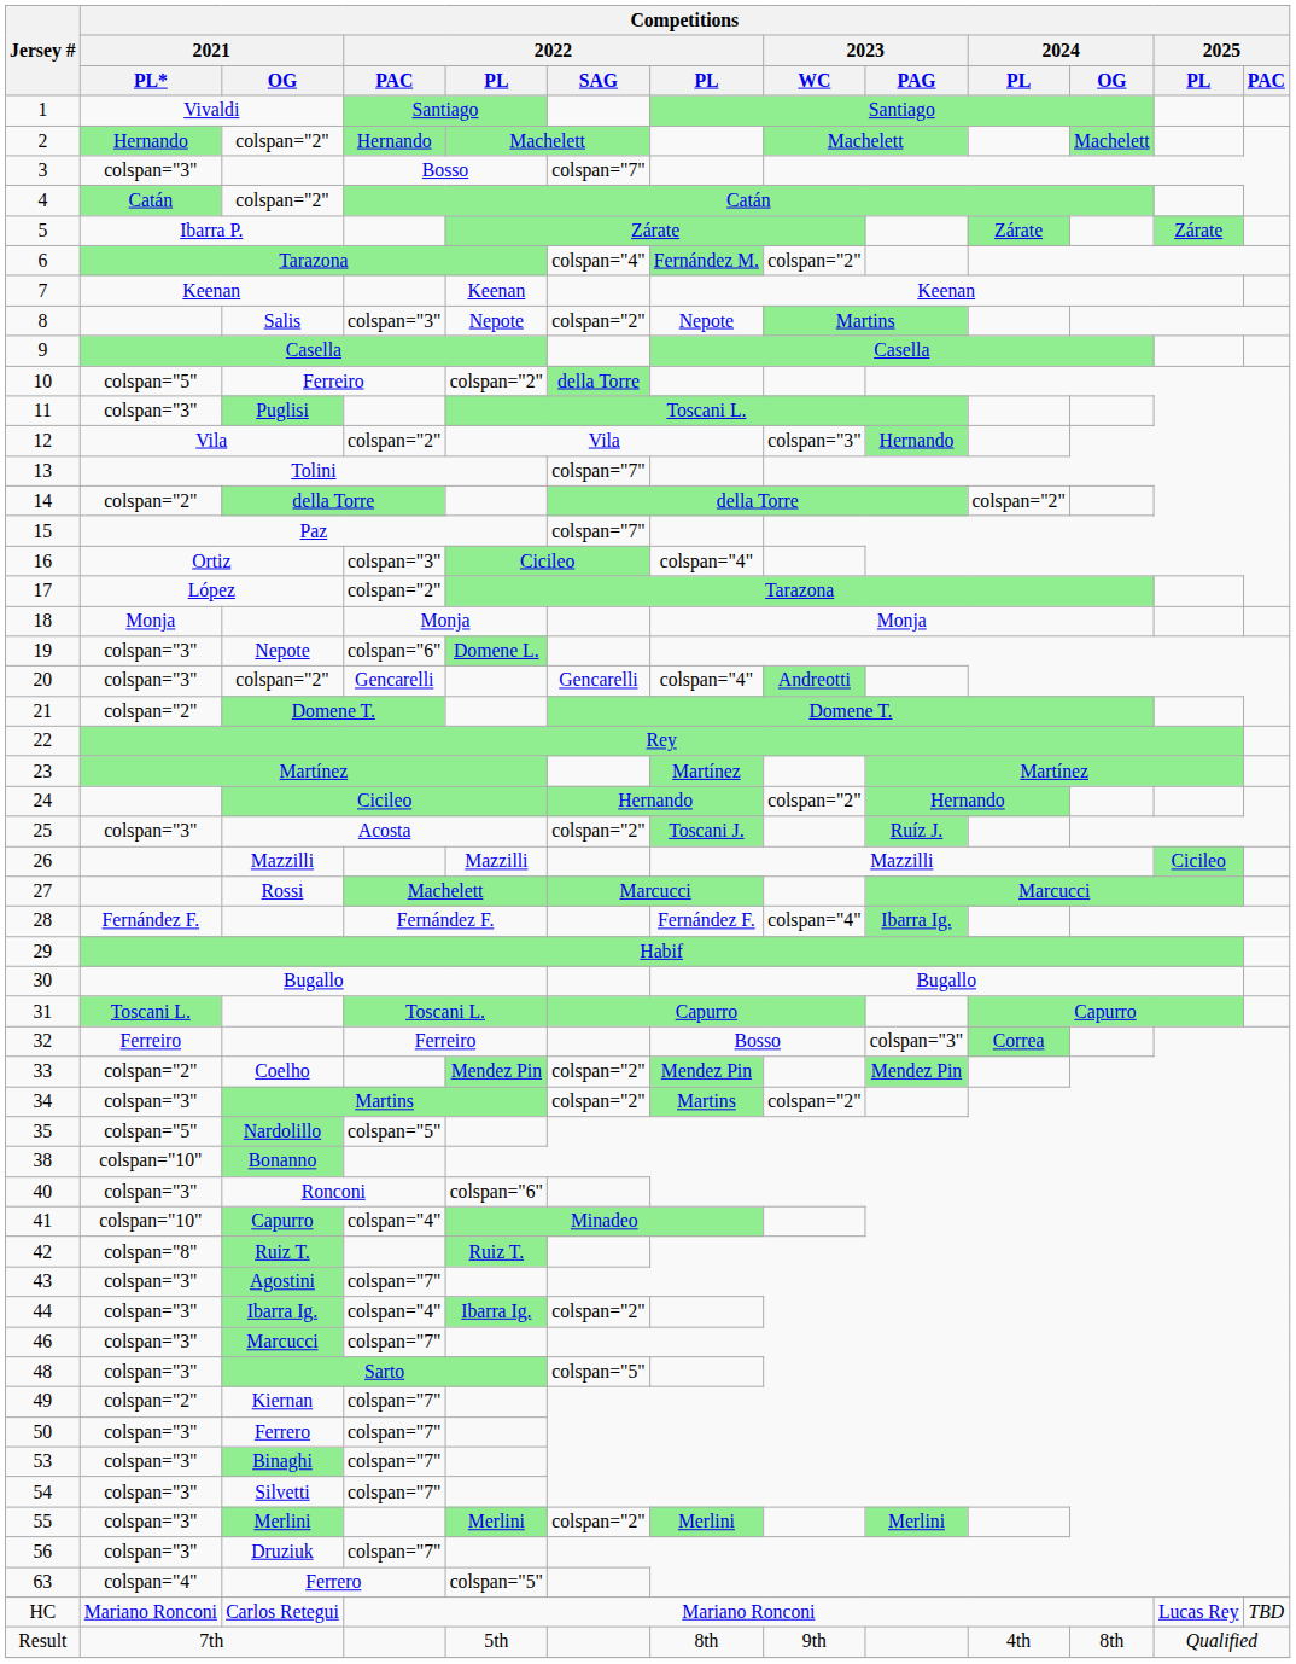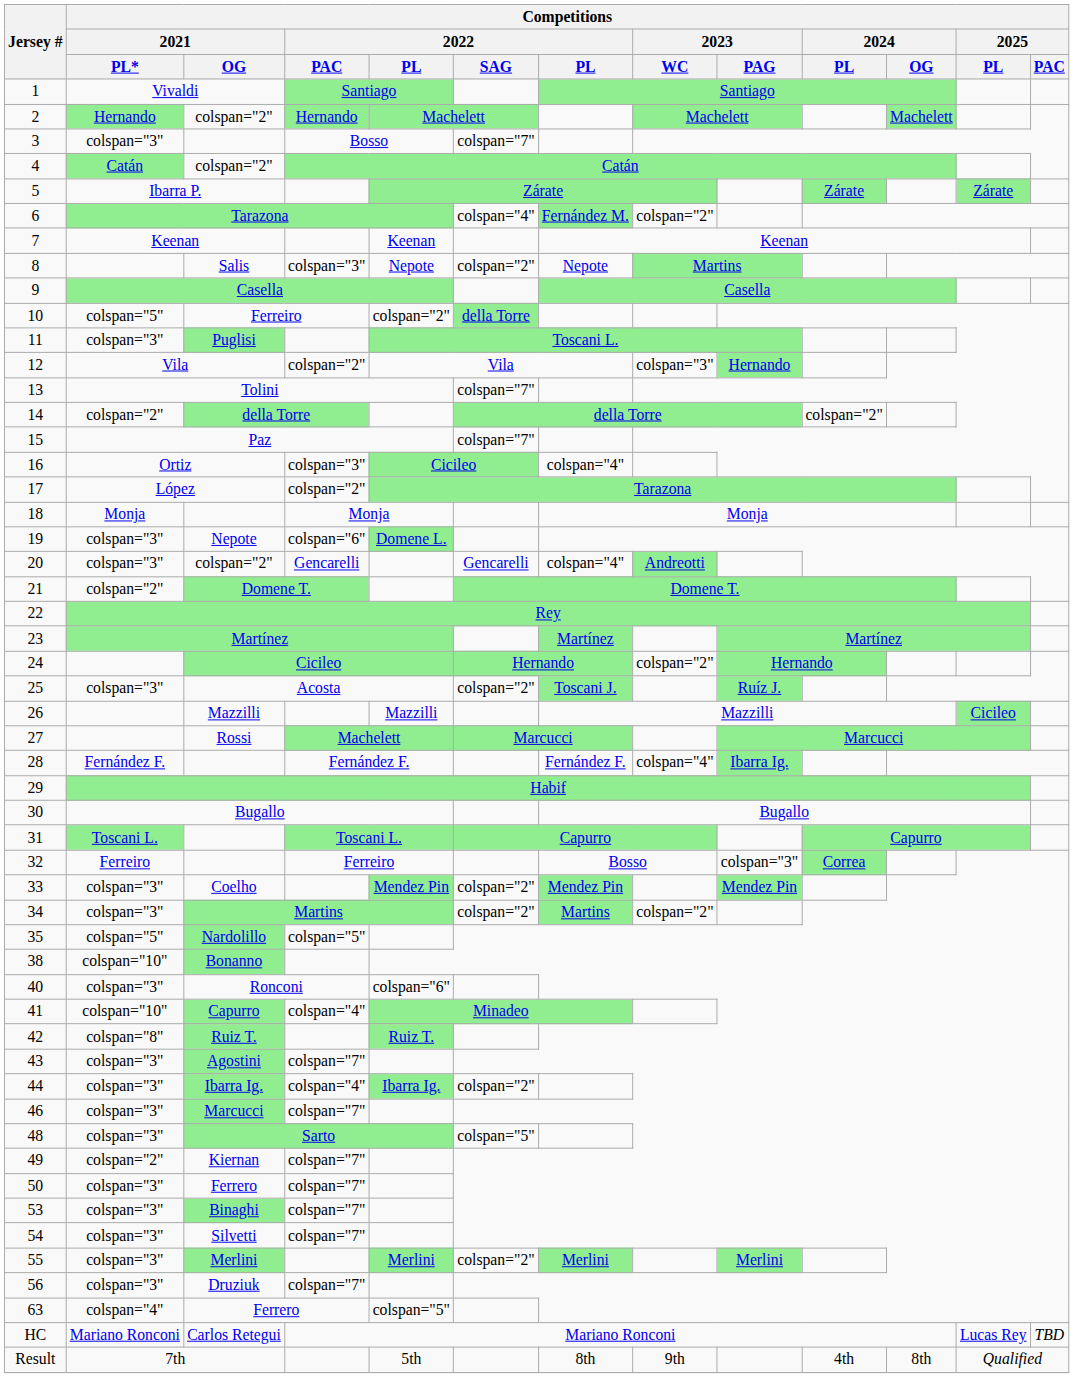33 | Competitions / 2021 / PL*: colspan="2" -> colspan="3"
